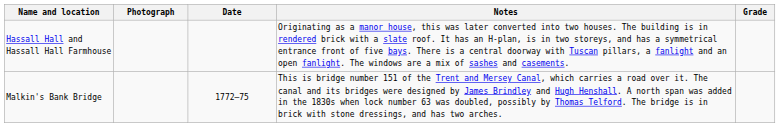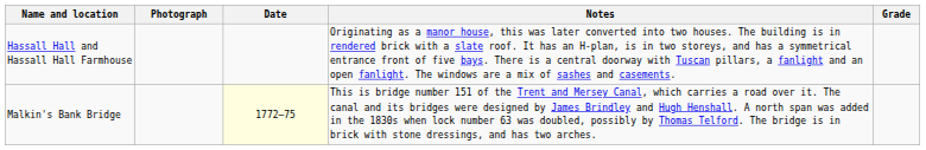Malkin's Bank Bridge | Date: no background -> lightyellow background
